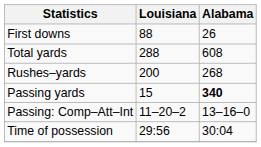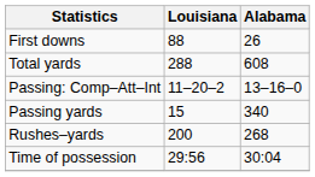rows swapped: Rushes–yards <-> Passing: Comp–Att–Int
Passing yards | Alabama: bold -> normal
